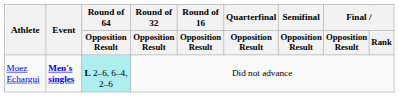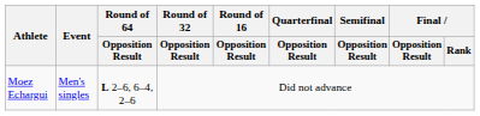Moez Echargui | Event: bold -> normal
Moez Echargui | Round of 64 / Opposition Result: paleturquoise background -> no background
